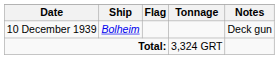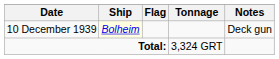10 December 1939 | Ship: no background -> lightyellow background
